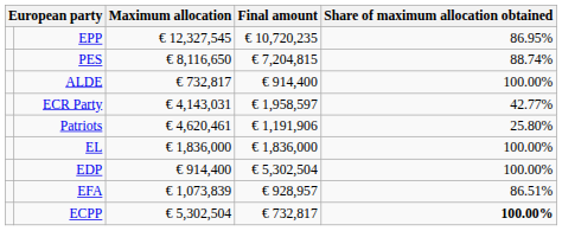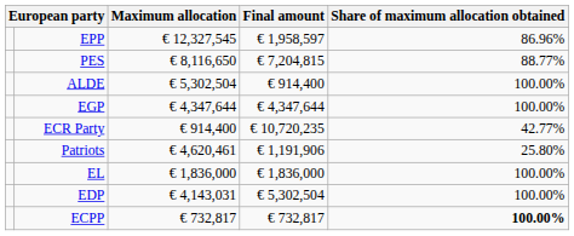EPP | Final amount: € 10,720,235 -> € 1,958,597
EPP | Share of maximum allocation obtained: 86.95% -> 86.96%
PES | Share of maximum allocation obtained: 88.74% -> 88.77%
ALDE | Maximum allocation: € 732,817 -> € 5,302,504
+ row: EGP | € 4,347,644 | € 4,347,644 | 100.00%
ECR Party | Maximum allocation: € 4,143,031 -> € 914,400
ECR Party | Final amount: € 1,958,597 -> € 10,720,235
EDP | Maximum allocation: € 914,400 -> € 4,143,031
- row: EFA | € 1,073,839 | € 928,957 | 86.51%
ECPP | Maximum allocation: € 5,302,504 -> € 732,817
